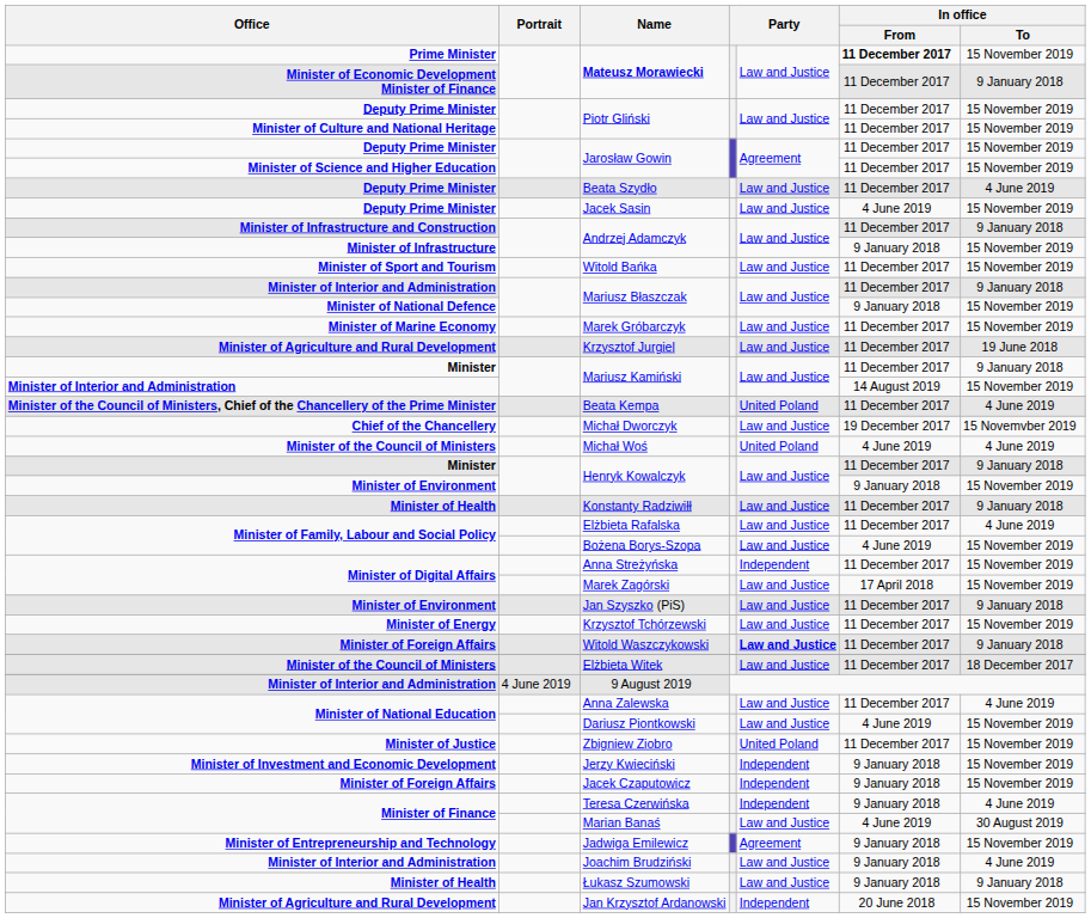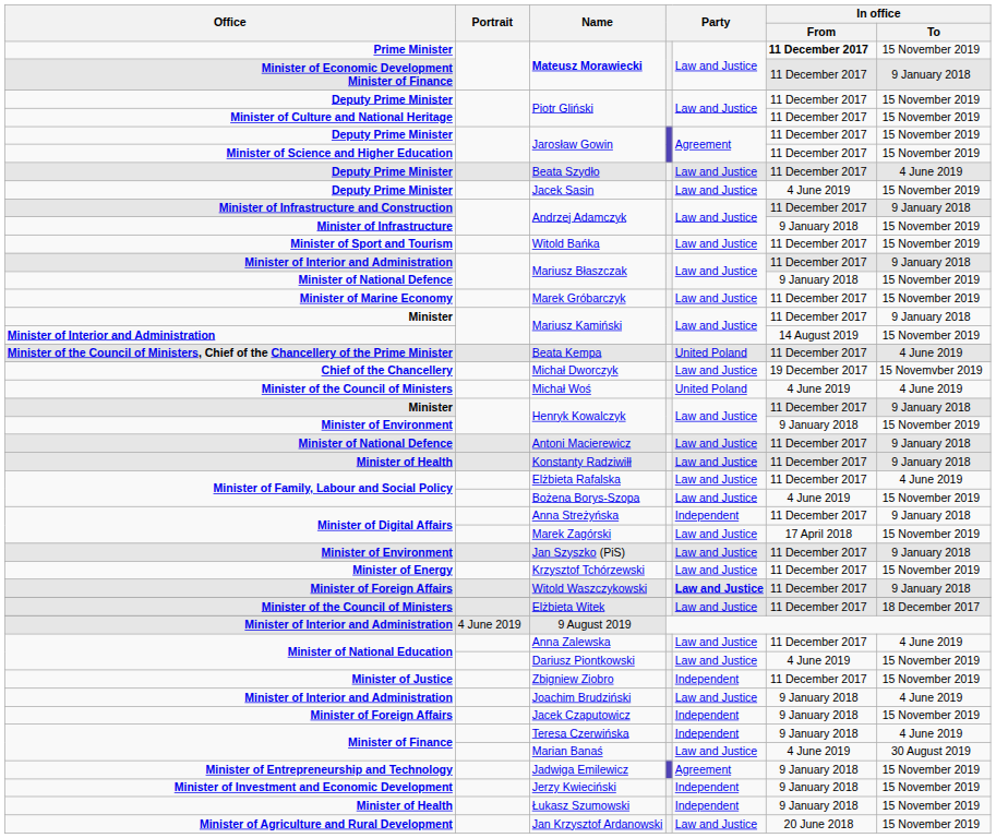- row: Minister of Agriculture and Rural Development | Krzysztof Jurgiel | Law and Justice | 11 December 2017 | 19 June 2018
+ row: Minister of National Defence | Antoni Macierewicz | Law and Justice | 11 December 2017 | 9 January 2018
Anna Streżyńska | In office / To: 15 November 2019 -> 9 January 2018
Zbigniew Ziobro | column 5: United Poland -> Independent
rows swapped: Joachim Brudziński <-> Jerzy Kwieciński
Łukasz Szumowski | column 5: Law and Justice -> Independent
Łukasz Szumowski | In office / To: 9 January 2018 -> 15 November 2019
Jan Krzysztof Ardanowski | column 5: Independent -> Law and Justice
